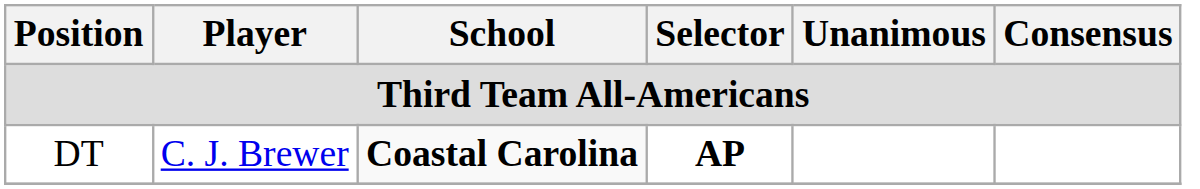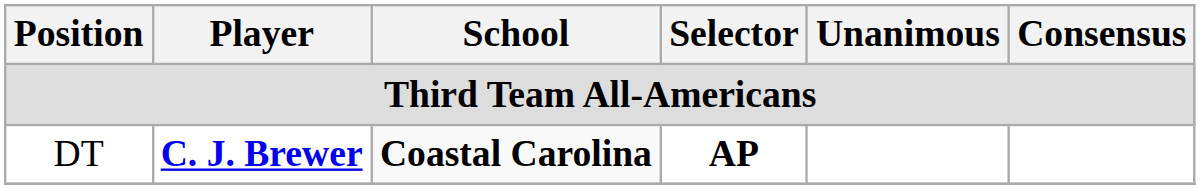DT | Player: normal -> bold
